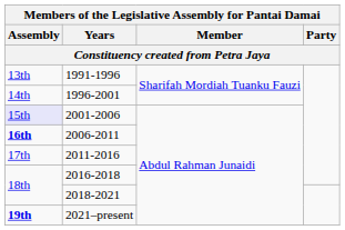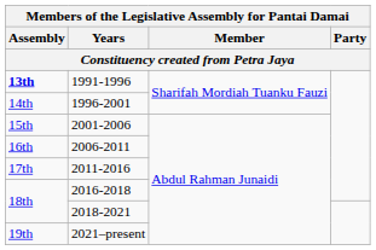1991-1996 | Assembly: normal -> bold
2001-2006 | Assembly: lavender background -> no background
2006-2011 | Assembly: bold -> normal
2021–present | Assembly: bold -> normal
